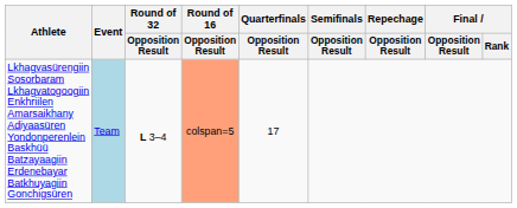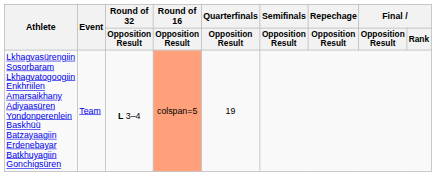row 3 | Event: lightblue background -> no background
row 3 | Quarterfinals / Opposition Result: 17 -> 19
